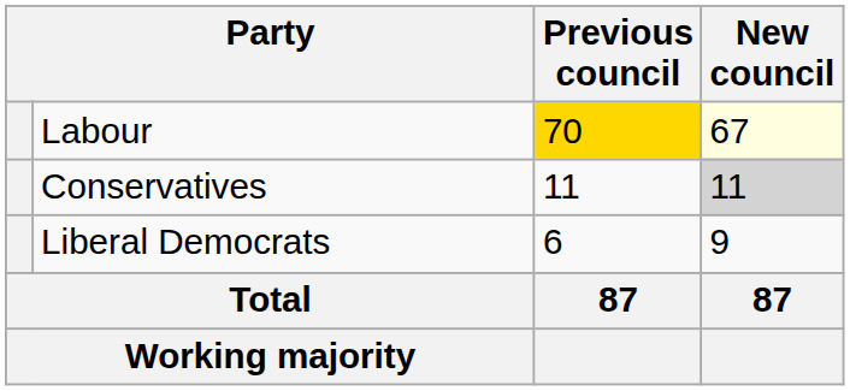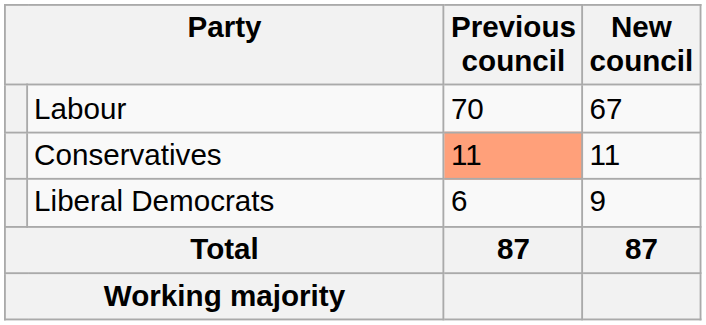Labour | Previous council: gold background -> no background
Labour | New council: lightyellow background -> no background
Conservatives | Previous council: no background -> lightsalmon background
Conservatives | New council: lightgrey background -> no background
